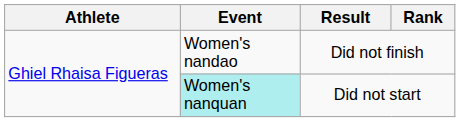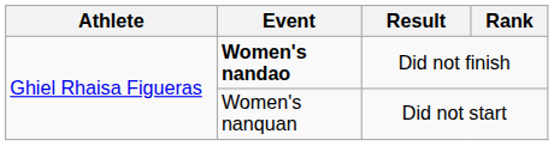Women's nandao | Event: normal -> bold
Women's nanquan | Event: paleturquoise background -> no background
